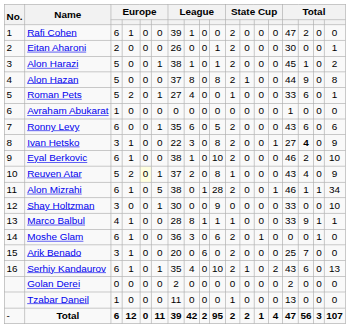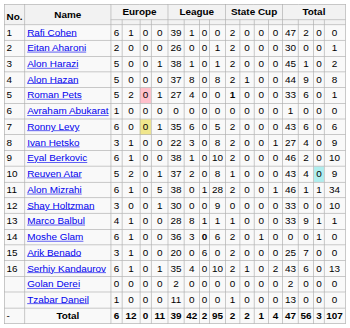Roman Pets | column 5: no background -> pink background
Roman Pets | column 11: normal -> bold
Ronny Levy | column 5: no background -> khaki background
Ivan Hetsko | column 16: bold -> normal
Reuven Atar | column 5: lightyellow background -> no background
Reuven Atar | column 17: no background -> paleturquoise background
Moshe Glam | column 9: normal -> bold
